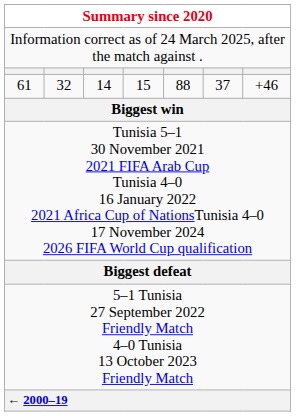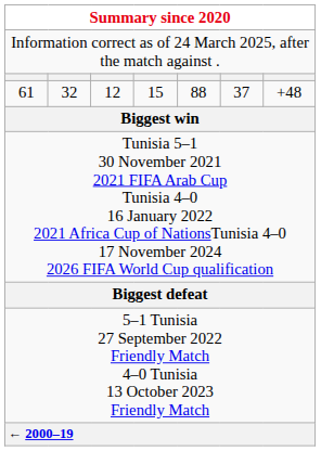61 | column 3: 14 -> 12
61 | column 7: +46 -> +48
